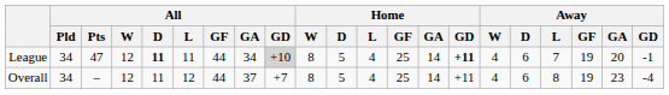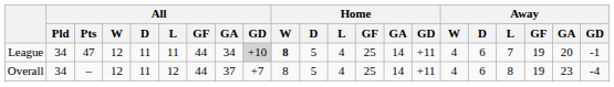League | All / D: bold -> normal
League | Home / W: normal -> bold
League | Home / GD: bold -> normal
